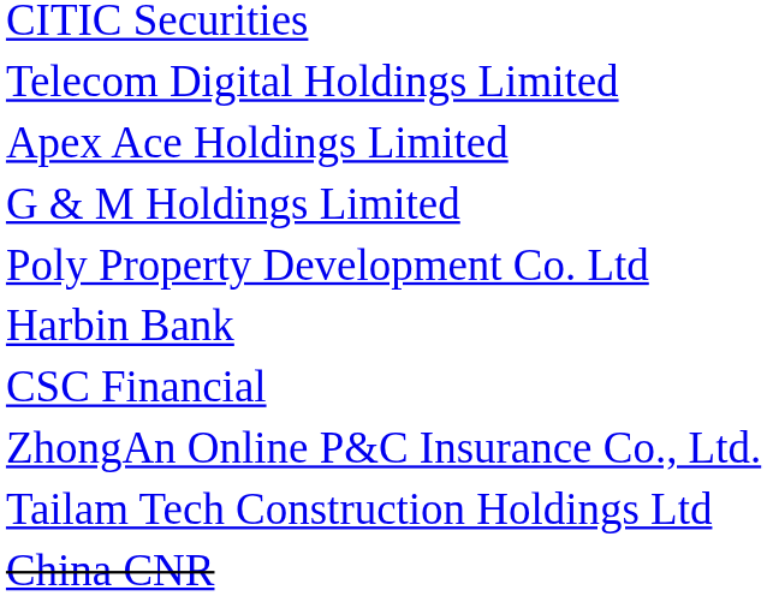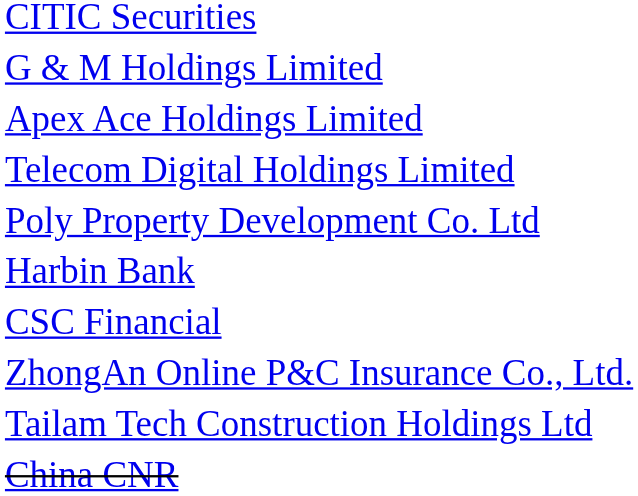row 2 | column 1: Telecom Digital Holdings Limited -> G & M Holdings Limited
row 4 | column 1: G & M Holdings Limited -> Telecom Digital Holdings Limited
